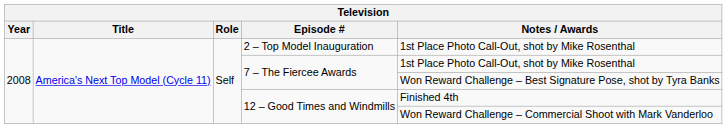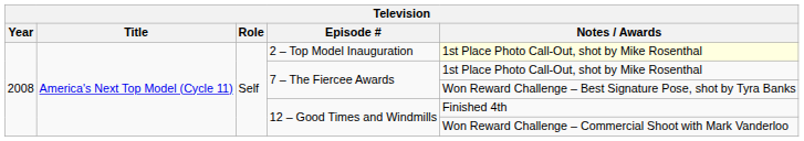2 – Top Model Inauguration | Notes / Awards: no background -> lightyellow background
